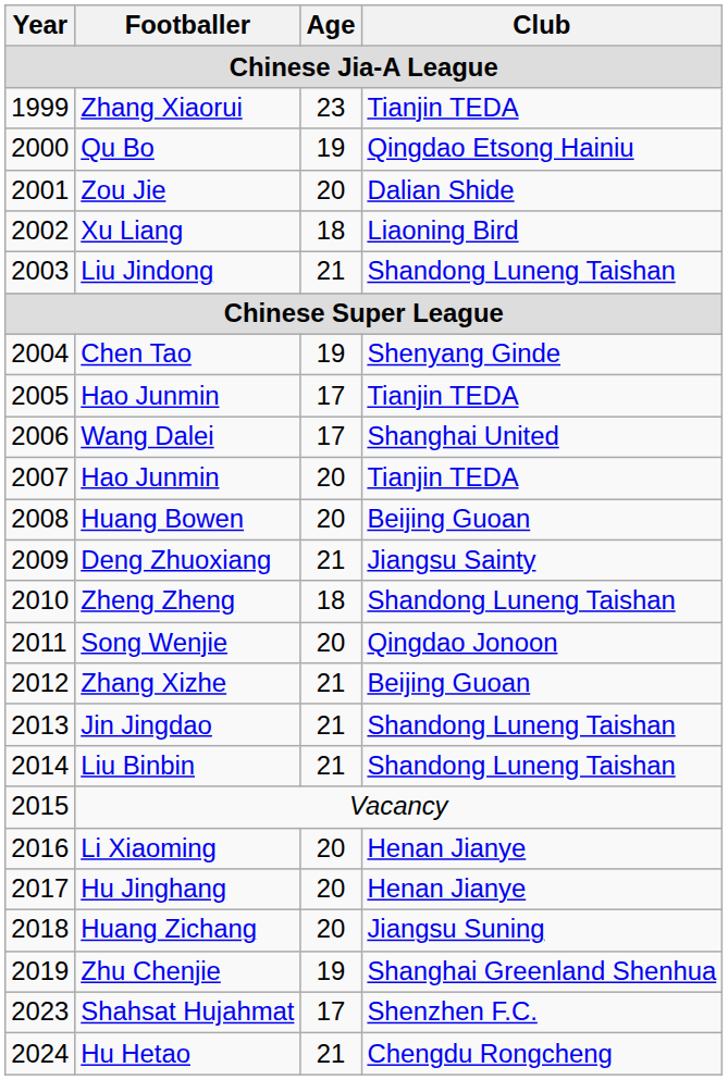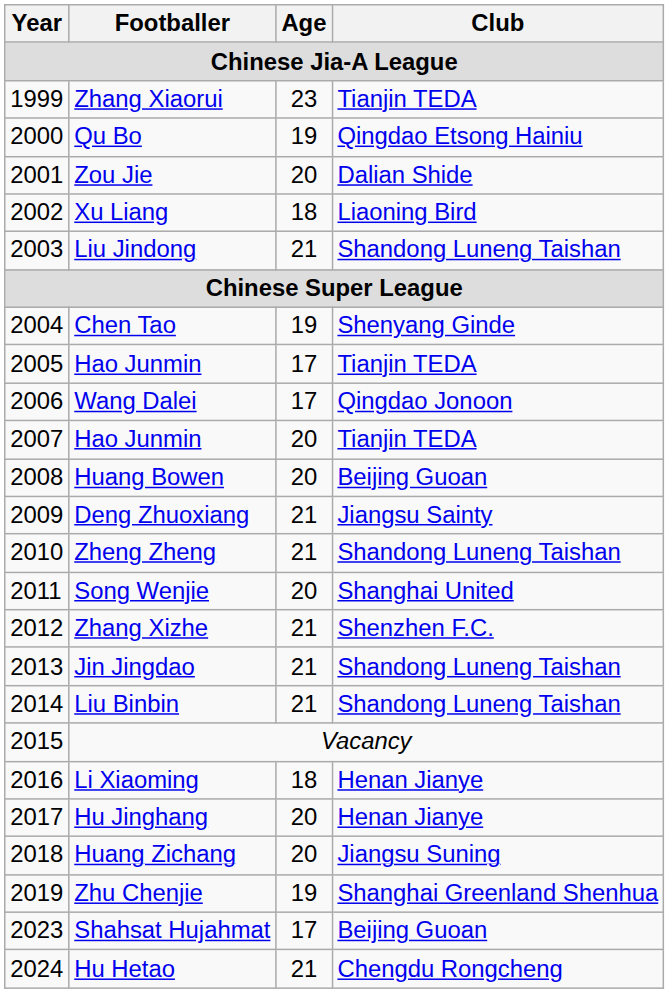Wang Dalei | Club: Shanghai United -> Qingdao Jonoon
Zheng Zheng | Age: 18 -> 21
Song Wenjie | Club: Qingdao Jonoon -> Shanghai United
Zhang Xizhe | Club: Beijing Guoan -> Shenzhen F.C.
Li Xiaoming | Age: 20 -> 18
Shahsat Hujahmat | Club: Shenzhen F.C. -> Beijing Guoan
